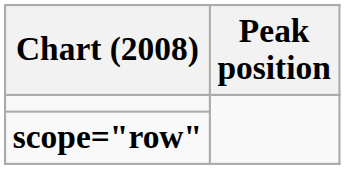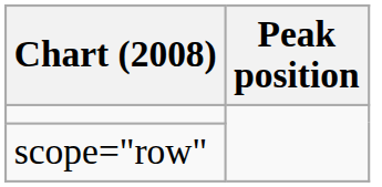scope="row" | Chart (2008): bold -> normal
